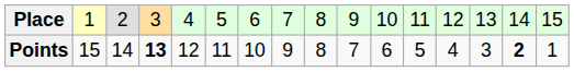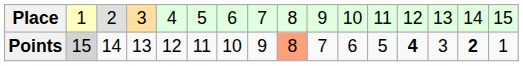Points | column 2: no background -> lightgrey background
Points | column 4: bold -> normal
Points | column 9: no background -> lightsalmon background
Points | column 13: normal -> bold
